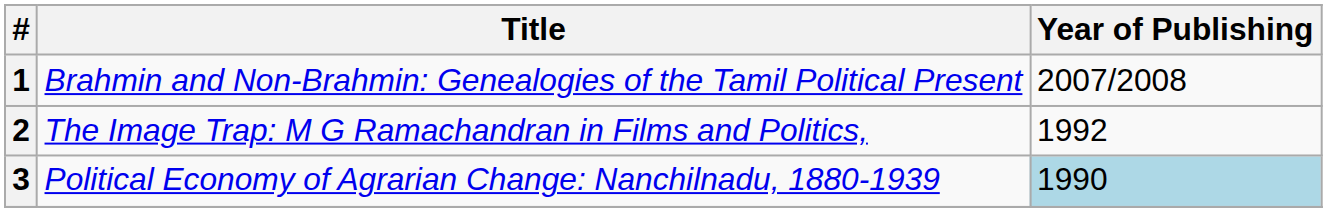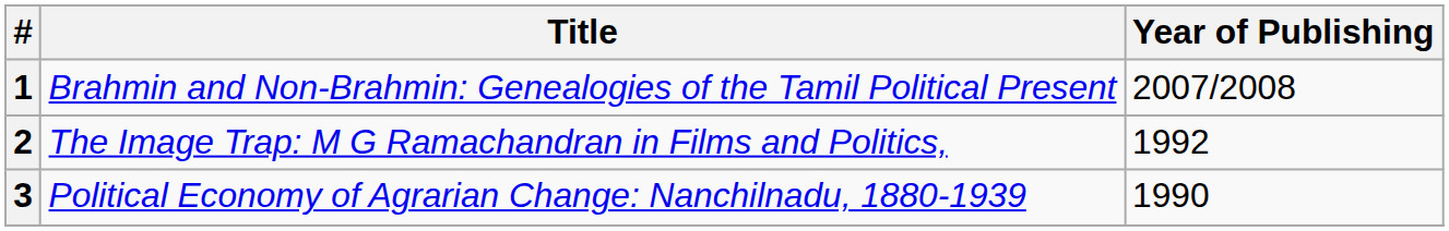3 | Year of Publishing: lightblue background -> no background
